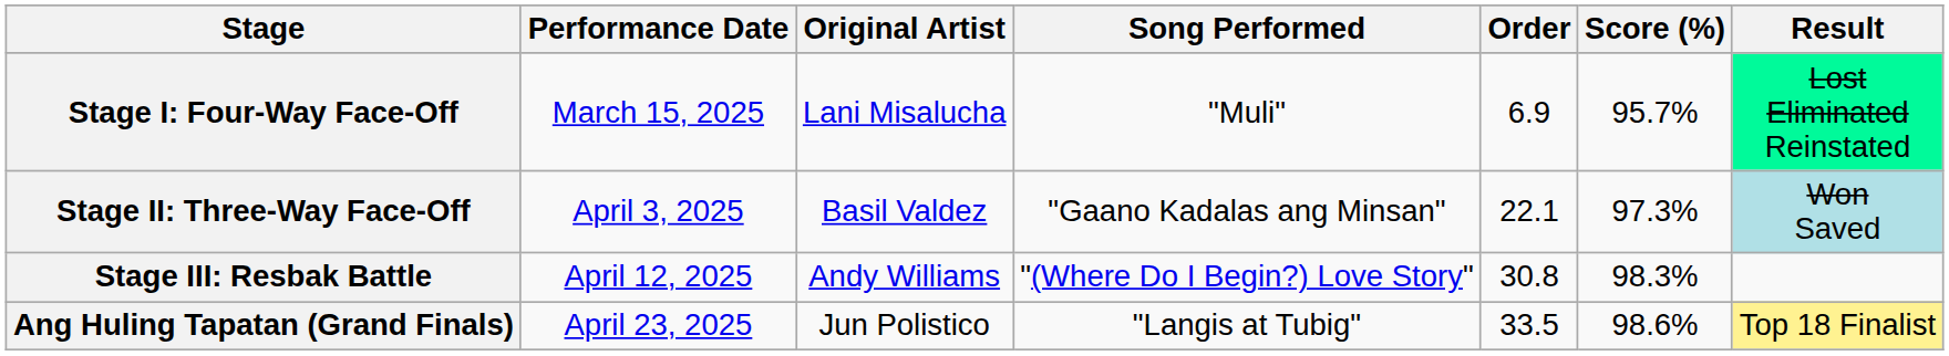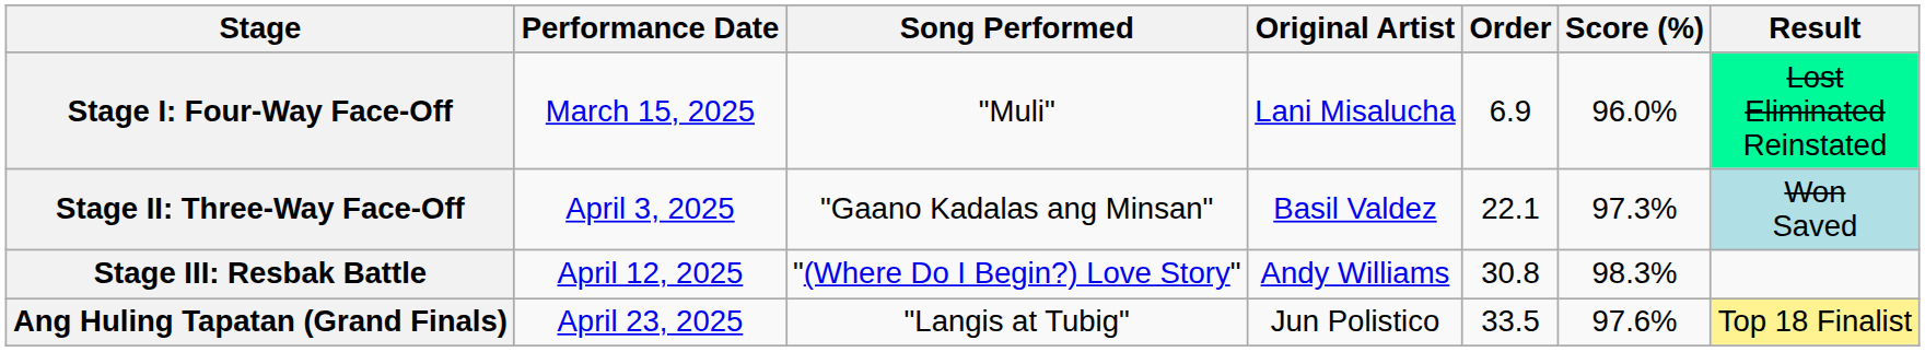columns swapped: Song Performed <-> Original Artist
Stage I: Four-Way Face-Off | Score (%): 95.7% -> 96.0%
Ang Huling Tapatan (Grand Finals) | Score (%): 98.6% -> 97.6%
